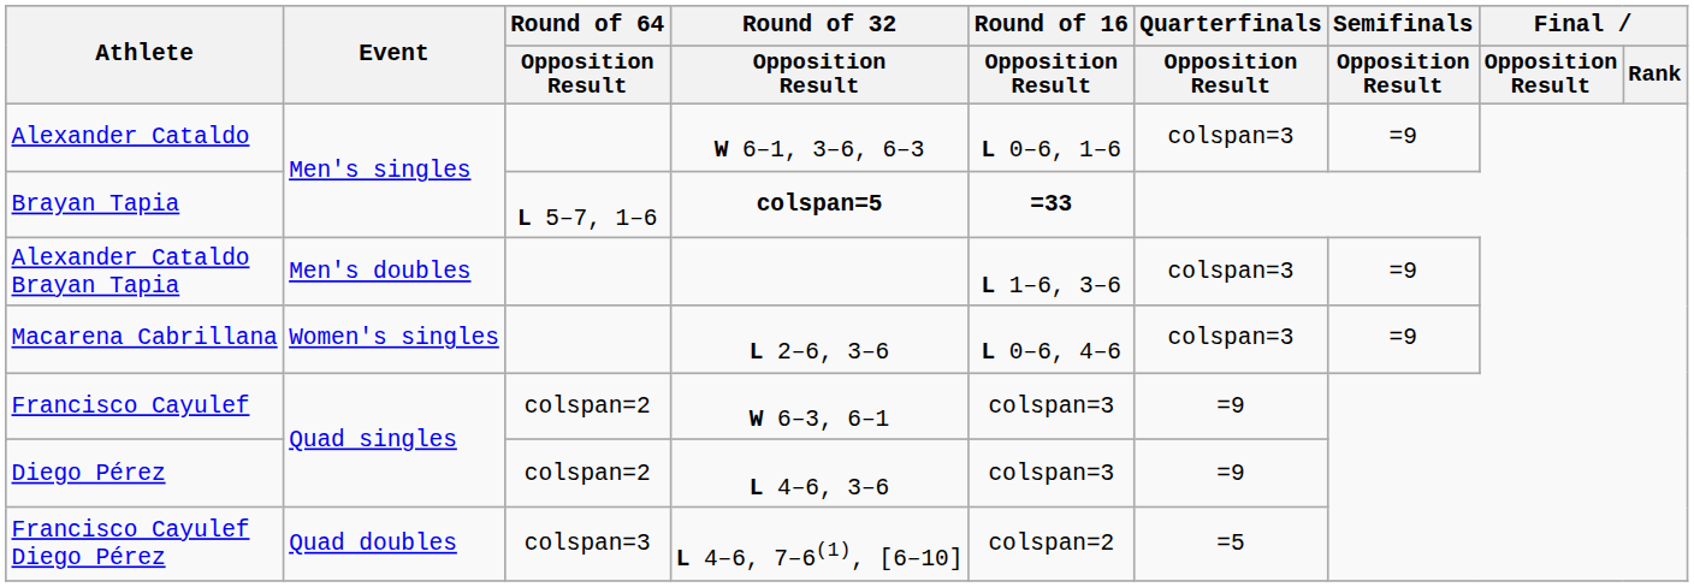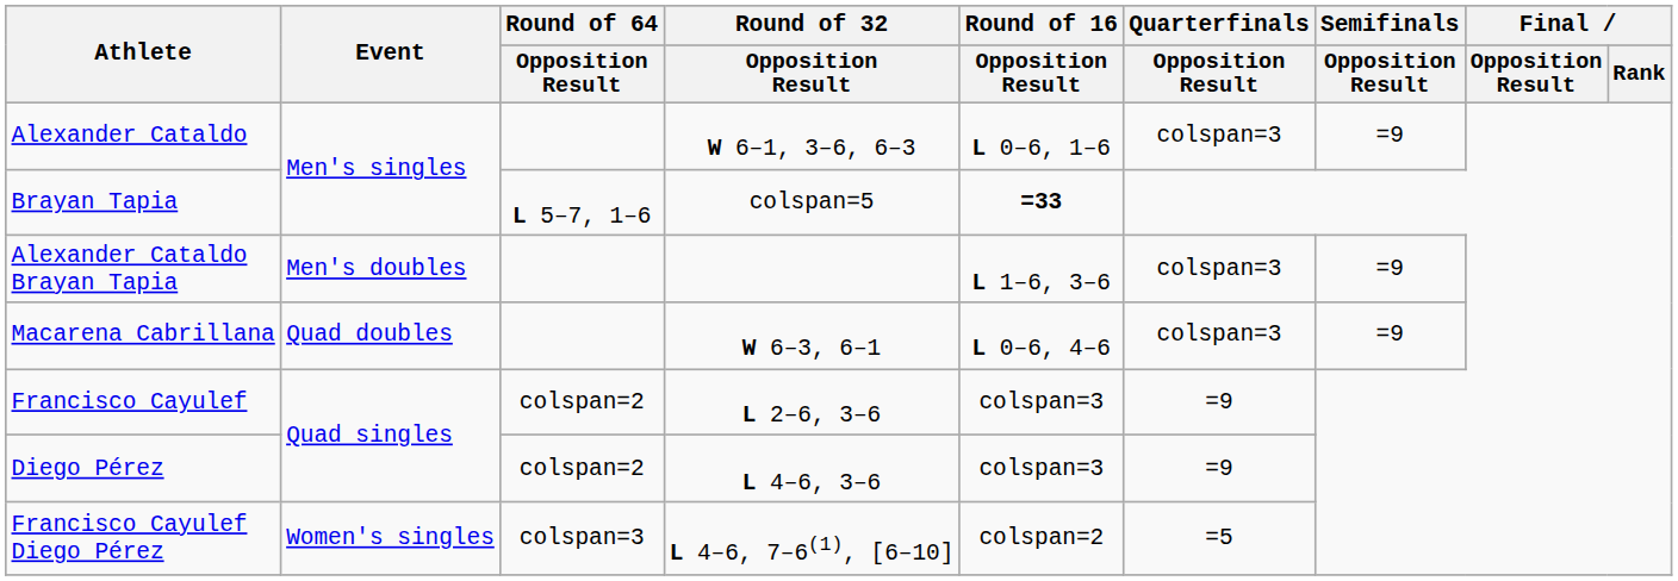Brayan Tapia | Round of 32 / Opposition Result: bold -> normal
Macarena Cabrillana | Event: Women's singles -> Quad doubles
Macarena Cabrillana | Round of 32 / Opposition Result: L 2–6, 3–6 -> W 6–3, 6–1
Francisco Cayulef | Round of 32 / Opposition Result: W 6–3, 6–1 -> L 2–6, 3–6
Francisco Cayulef Diego Pérez | Event: Quad doubles -> Women's singles
